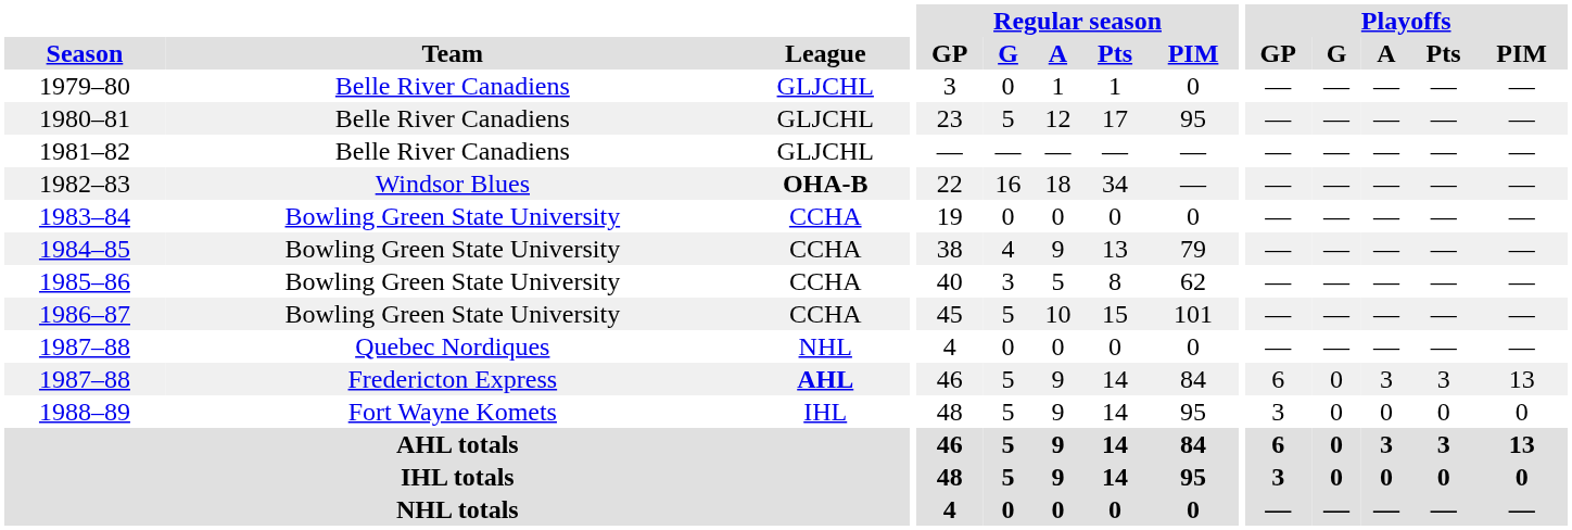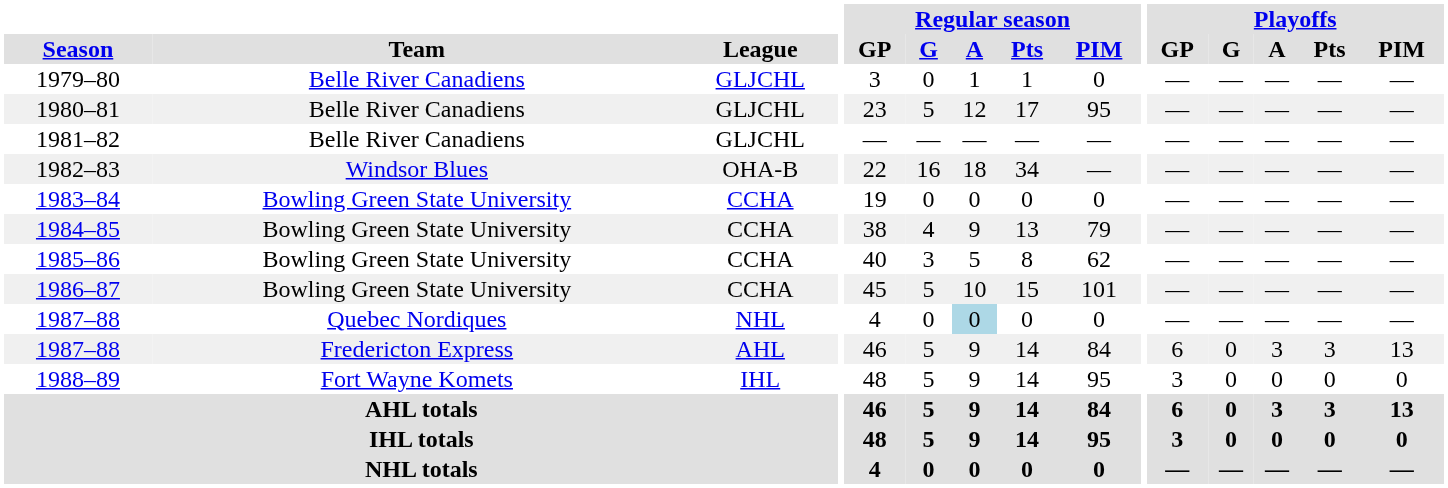1982–83 | League: bold -> normal
1987–88 / Quebec Nordiques | Regular season / A: no background -> lightblue background
1987–88 / Fredericton Express | League: bold -> normal
